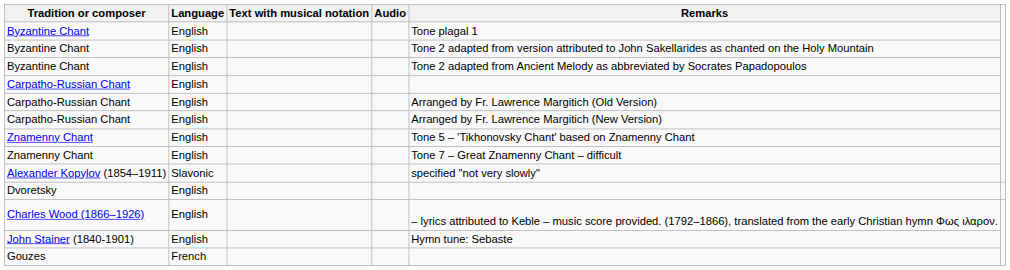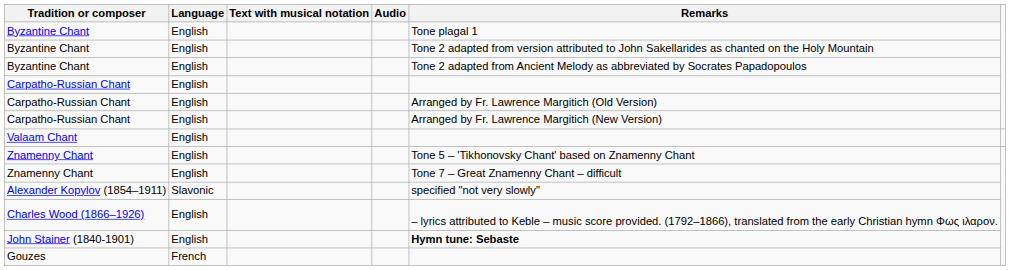+ row: Valaam Chant | English
- row: Dvoretsky | English
John Stainer (1840-1901) | Remarks: normal -> bold
